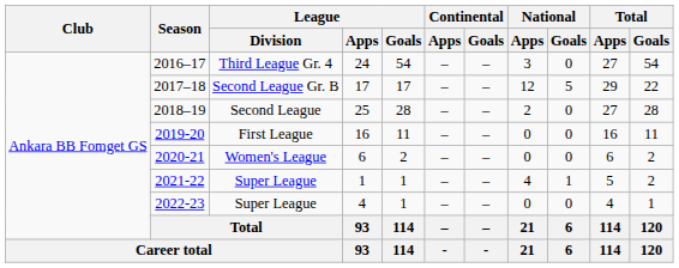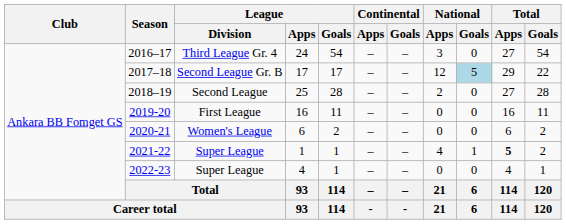2017–18 | National / Goals: no background -> lightblue background
2021-22 | Total / Apps: normal -> bold
